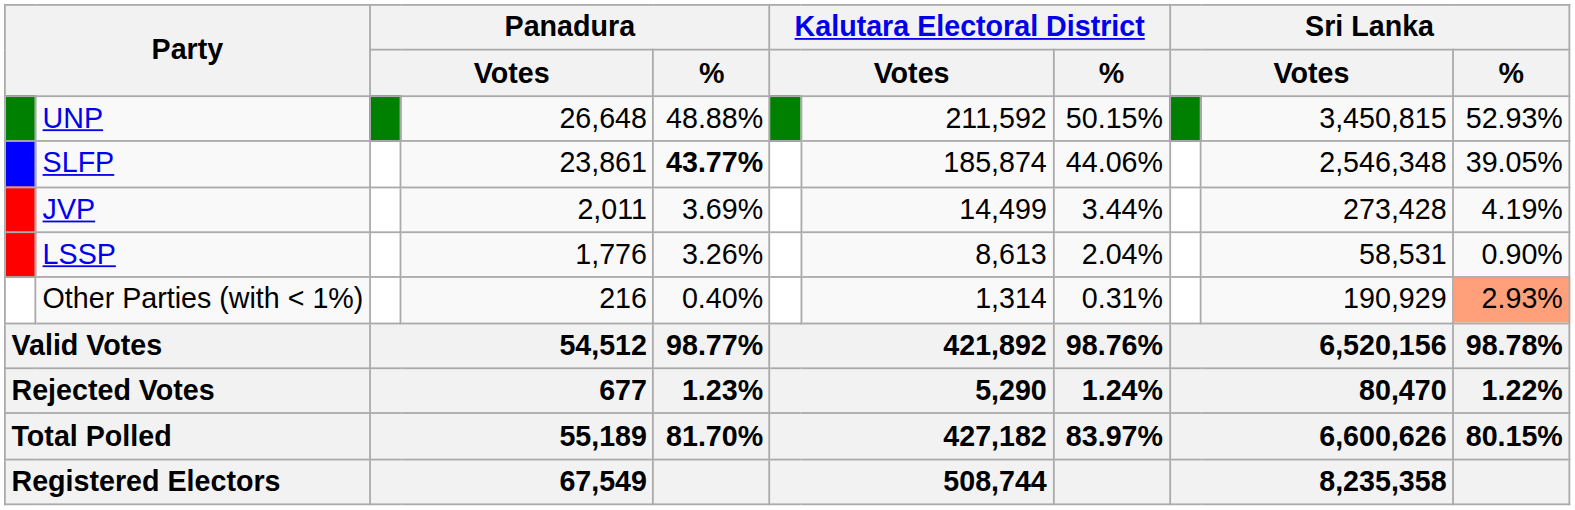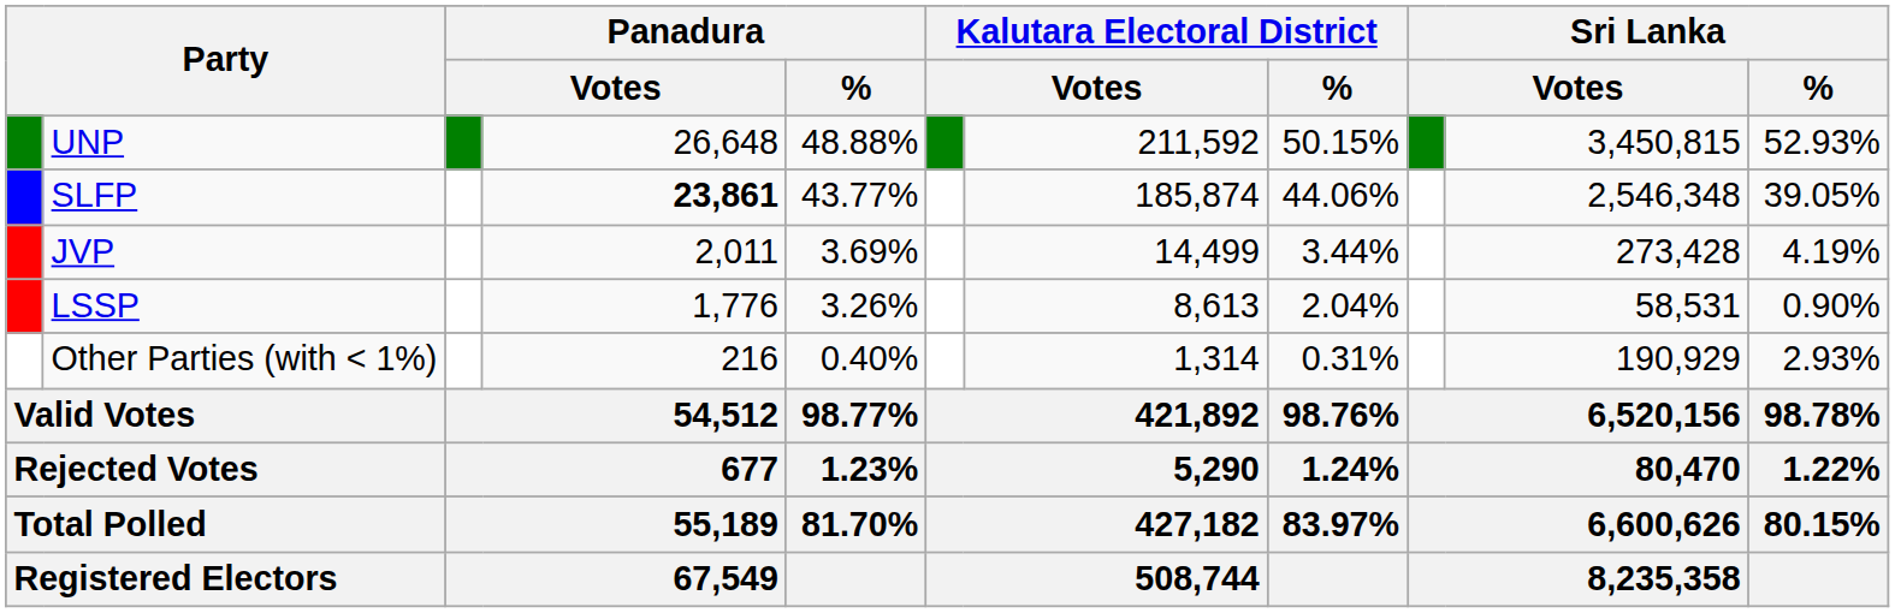SLFP | column 4: normal -> bold
SLFP | Panadura / %: bold -> normal
Other Parties (with < 1%) | Sri Lanka / %: lightsalmon background -> no background
